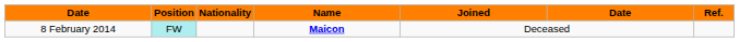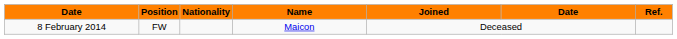8 February 2014 | Position: paleturquoise background -> no background
8 February 2014 | Name: bold -> normal
